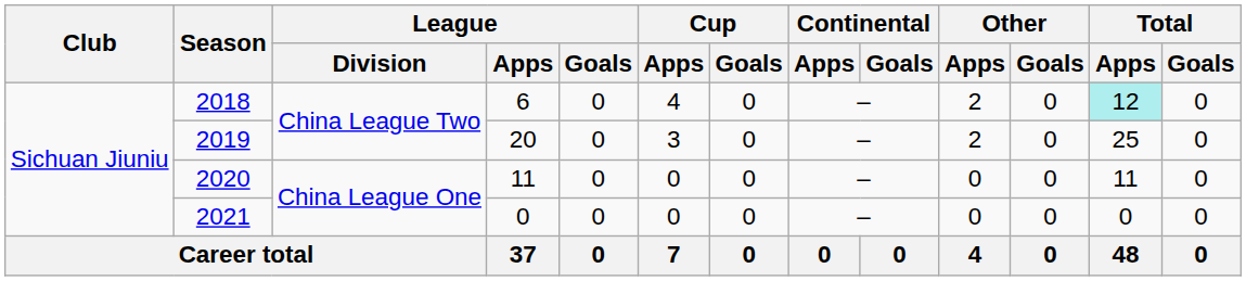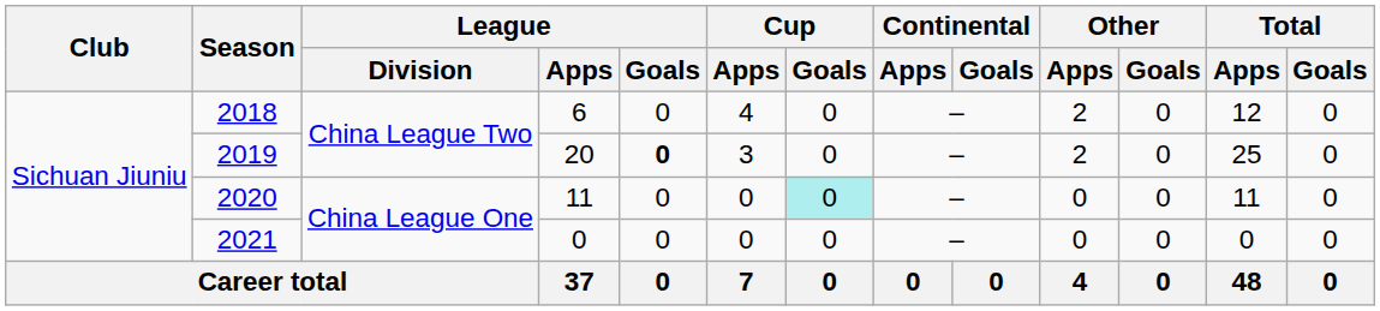2018 | Total / Apps: paleturquoise background -> no background
2019 | League / Goals: normal -> bold
2020 | Cup / Goals: no background -> paleturquoise background
